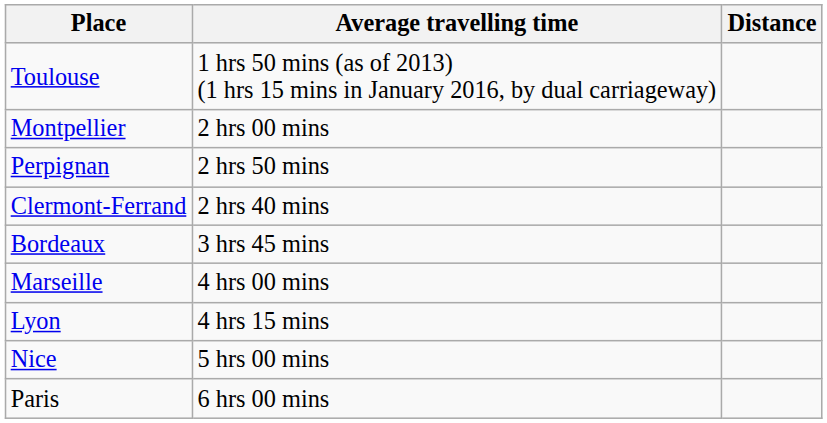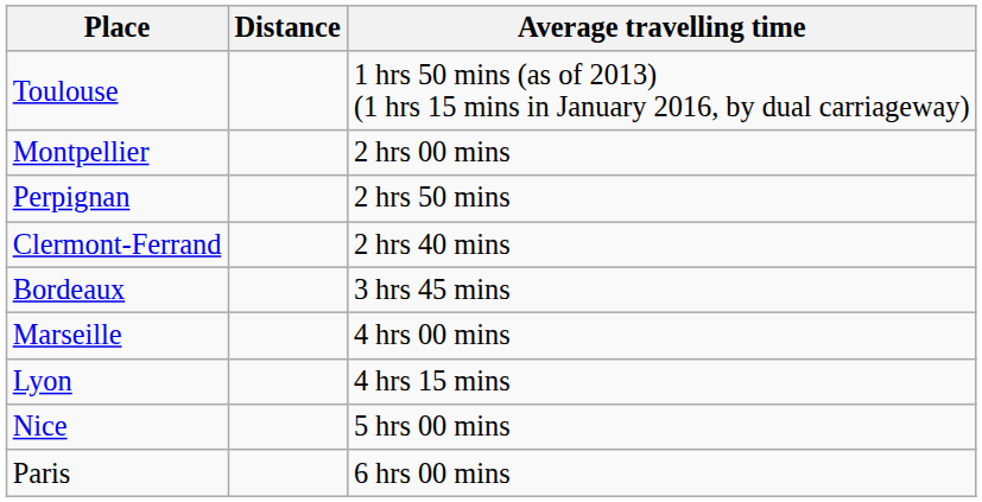columns swapped: Distance <-> Average travelling time
